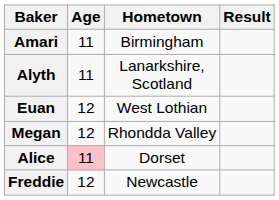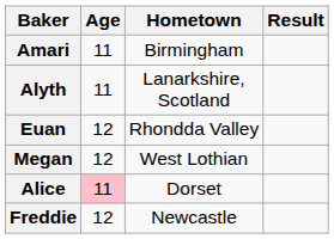Euan | Hometown: West Lothian -> Rhondda Valley
Megan | Hometown: Rhondda Valley -> West Lothian
